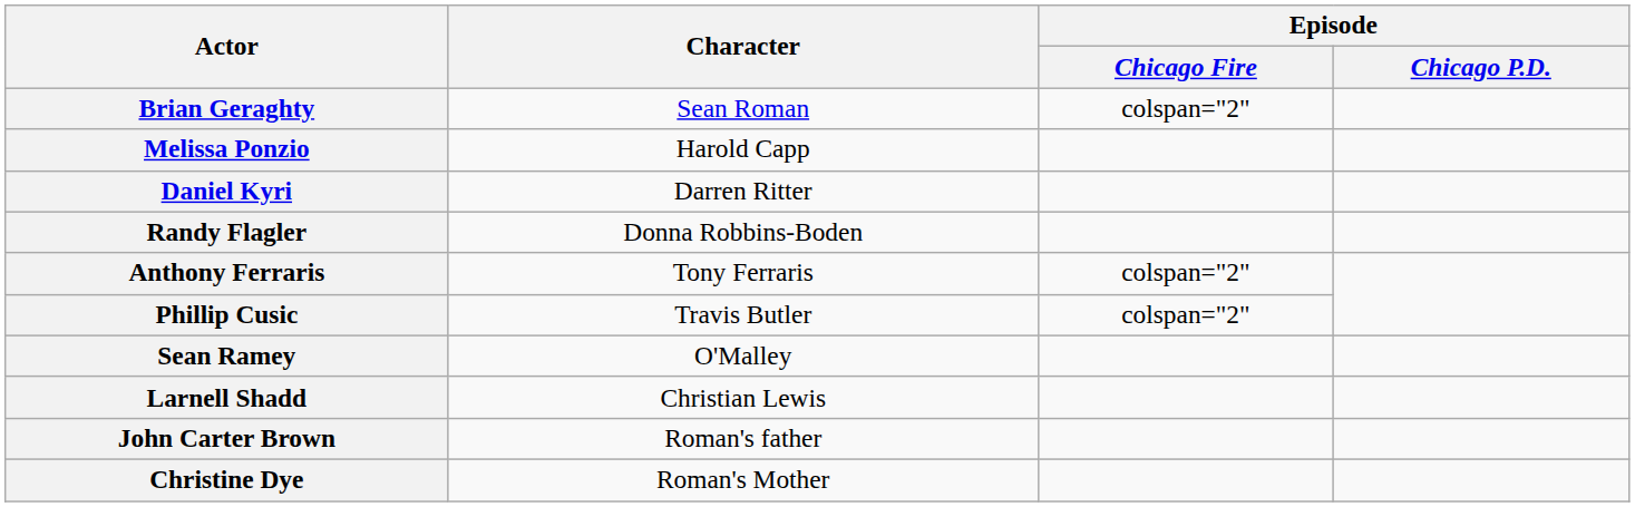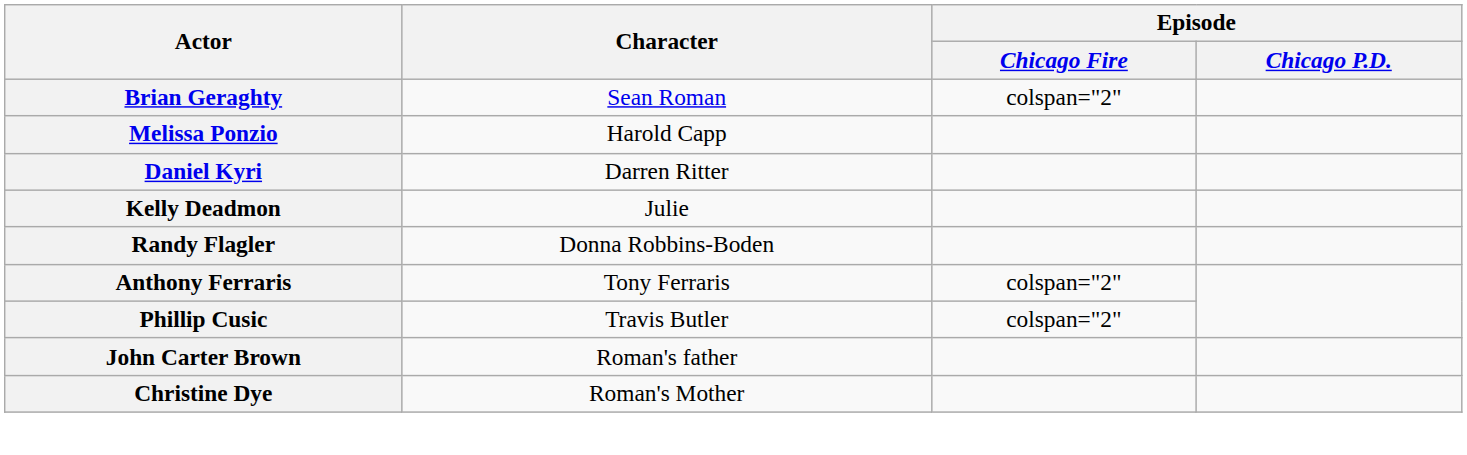+ row: Kelly Deadmon | Julie
- row: Sean Ramey | O'Malley
- row: Larnell Shadd | Christian Lewis
